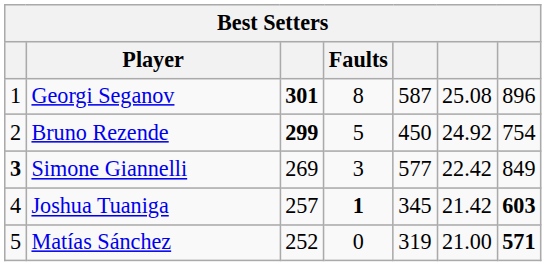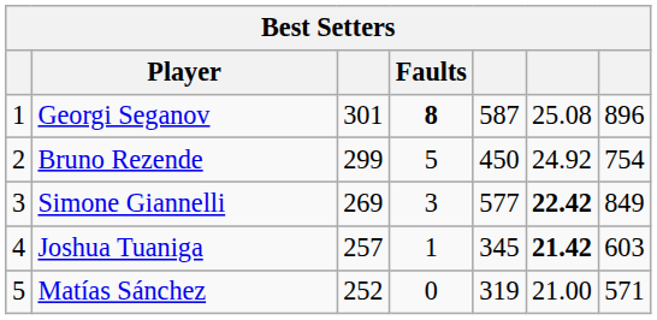Georgi Seganov | column 3: bold -> normal
Georgi Seganov | Faults: normal -> bold
Bruno Rezende | column 3: bold -> normal
Simone Giannelli | column 1: bold -> normal
Simone Giannelli | column 6: normal -> bold
Joshua Tuaniga | Faults: bold -> normal
Joshua Tuaniga | column 6: normal -> bold
Joshua Tuaniga | column 7: bold -> normal
Matías Sánchez | column 7: bold -> normal
